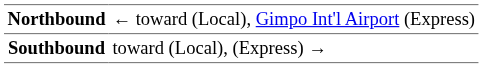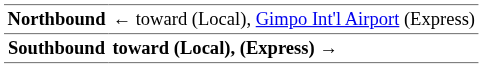Southbound | column 2: normal -> bold
